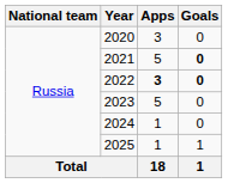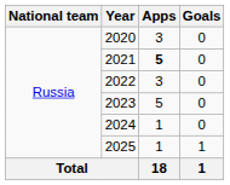2021 | Apps: normal -> bold
2021 | Goals: bold -> normal
2022 | Apps: bold -> normal
2022 | Goals: bold -> normal
